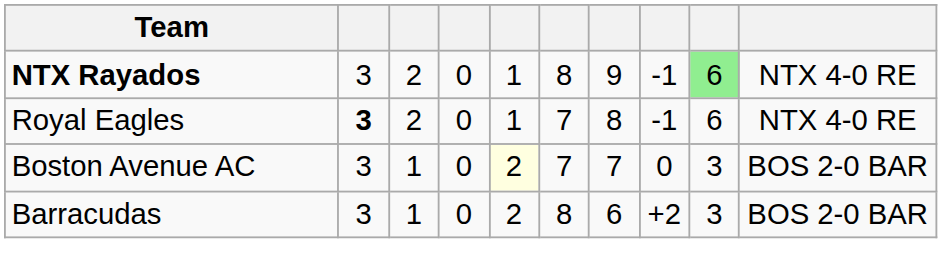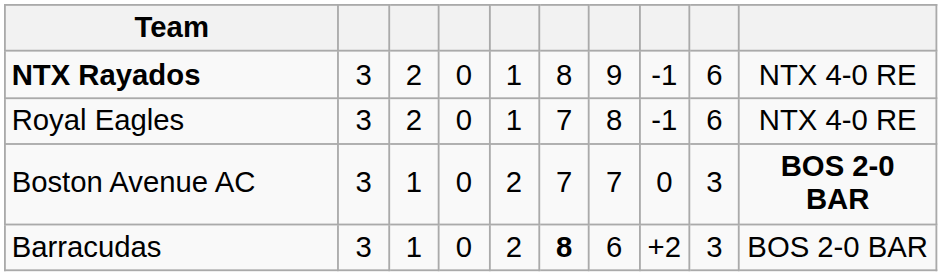NTX Rayados | column 9: lightgreen background -> no background
Royal Eagles | column 2: bold -> normal
Boston Avenue AC | column 5: lightyellow background -> no background
Boston Avenue AC | column 10: normal -> bold
Barracudas | column 6: normal -> bold
